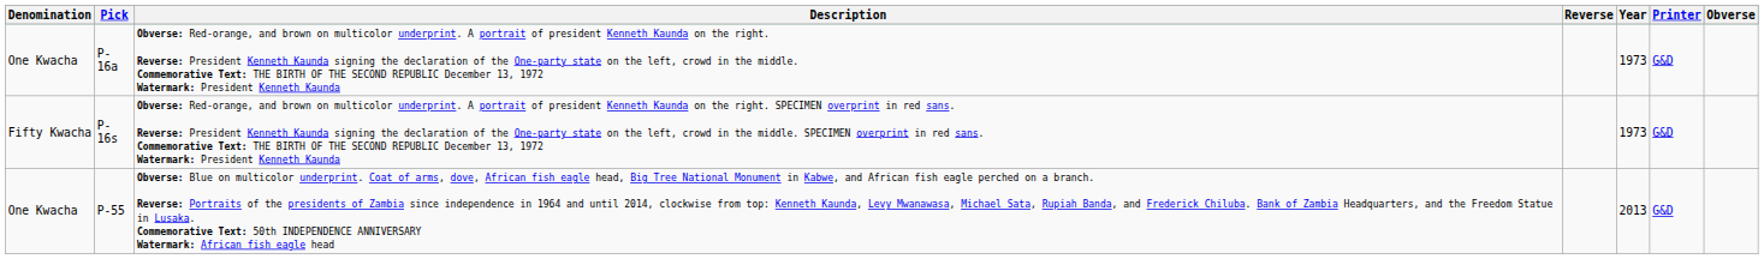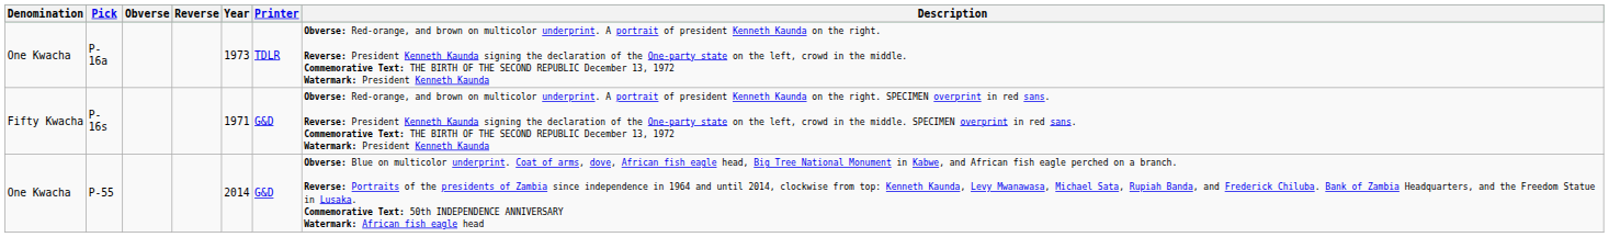columns swapped: Obverse <-> Description
P-16a | Printer: G&D -> TDLR
P-16s | Year: 1973 -> 1971
P-55 | Year: 2013 -> 2014
